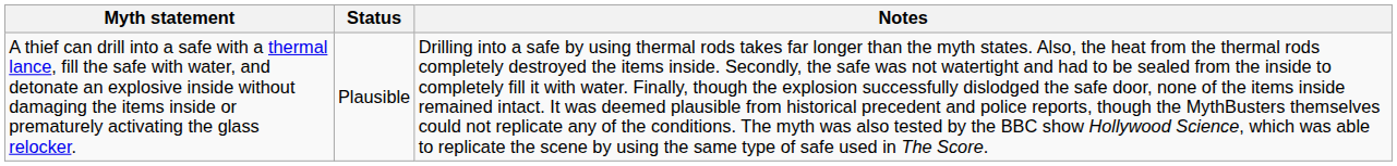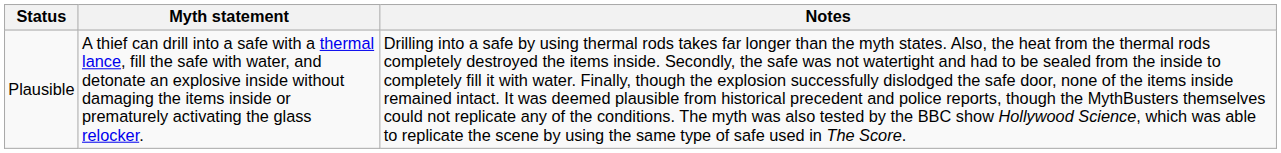columns swapped: Myth statement <-> Status
